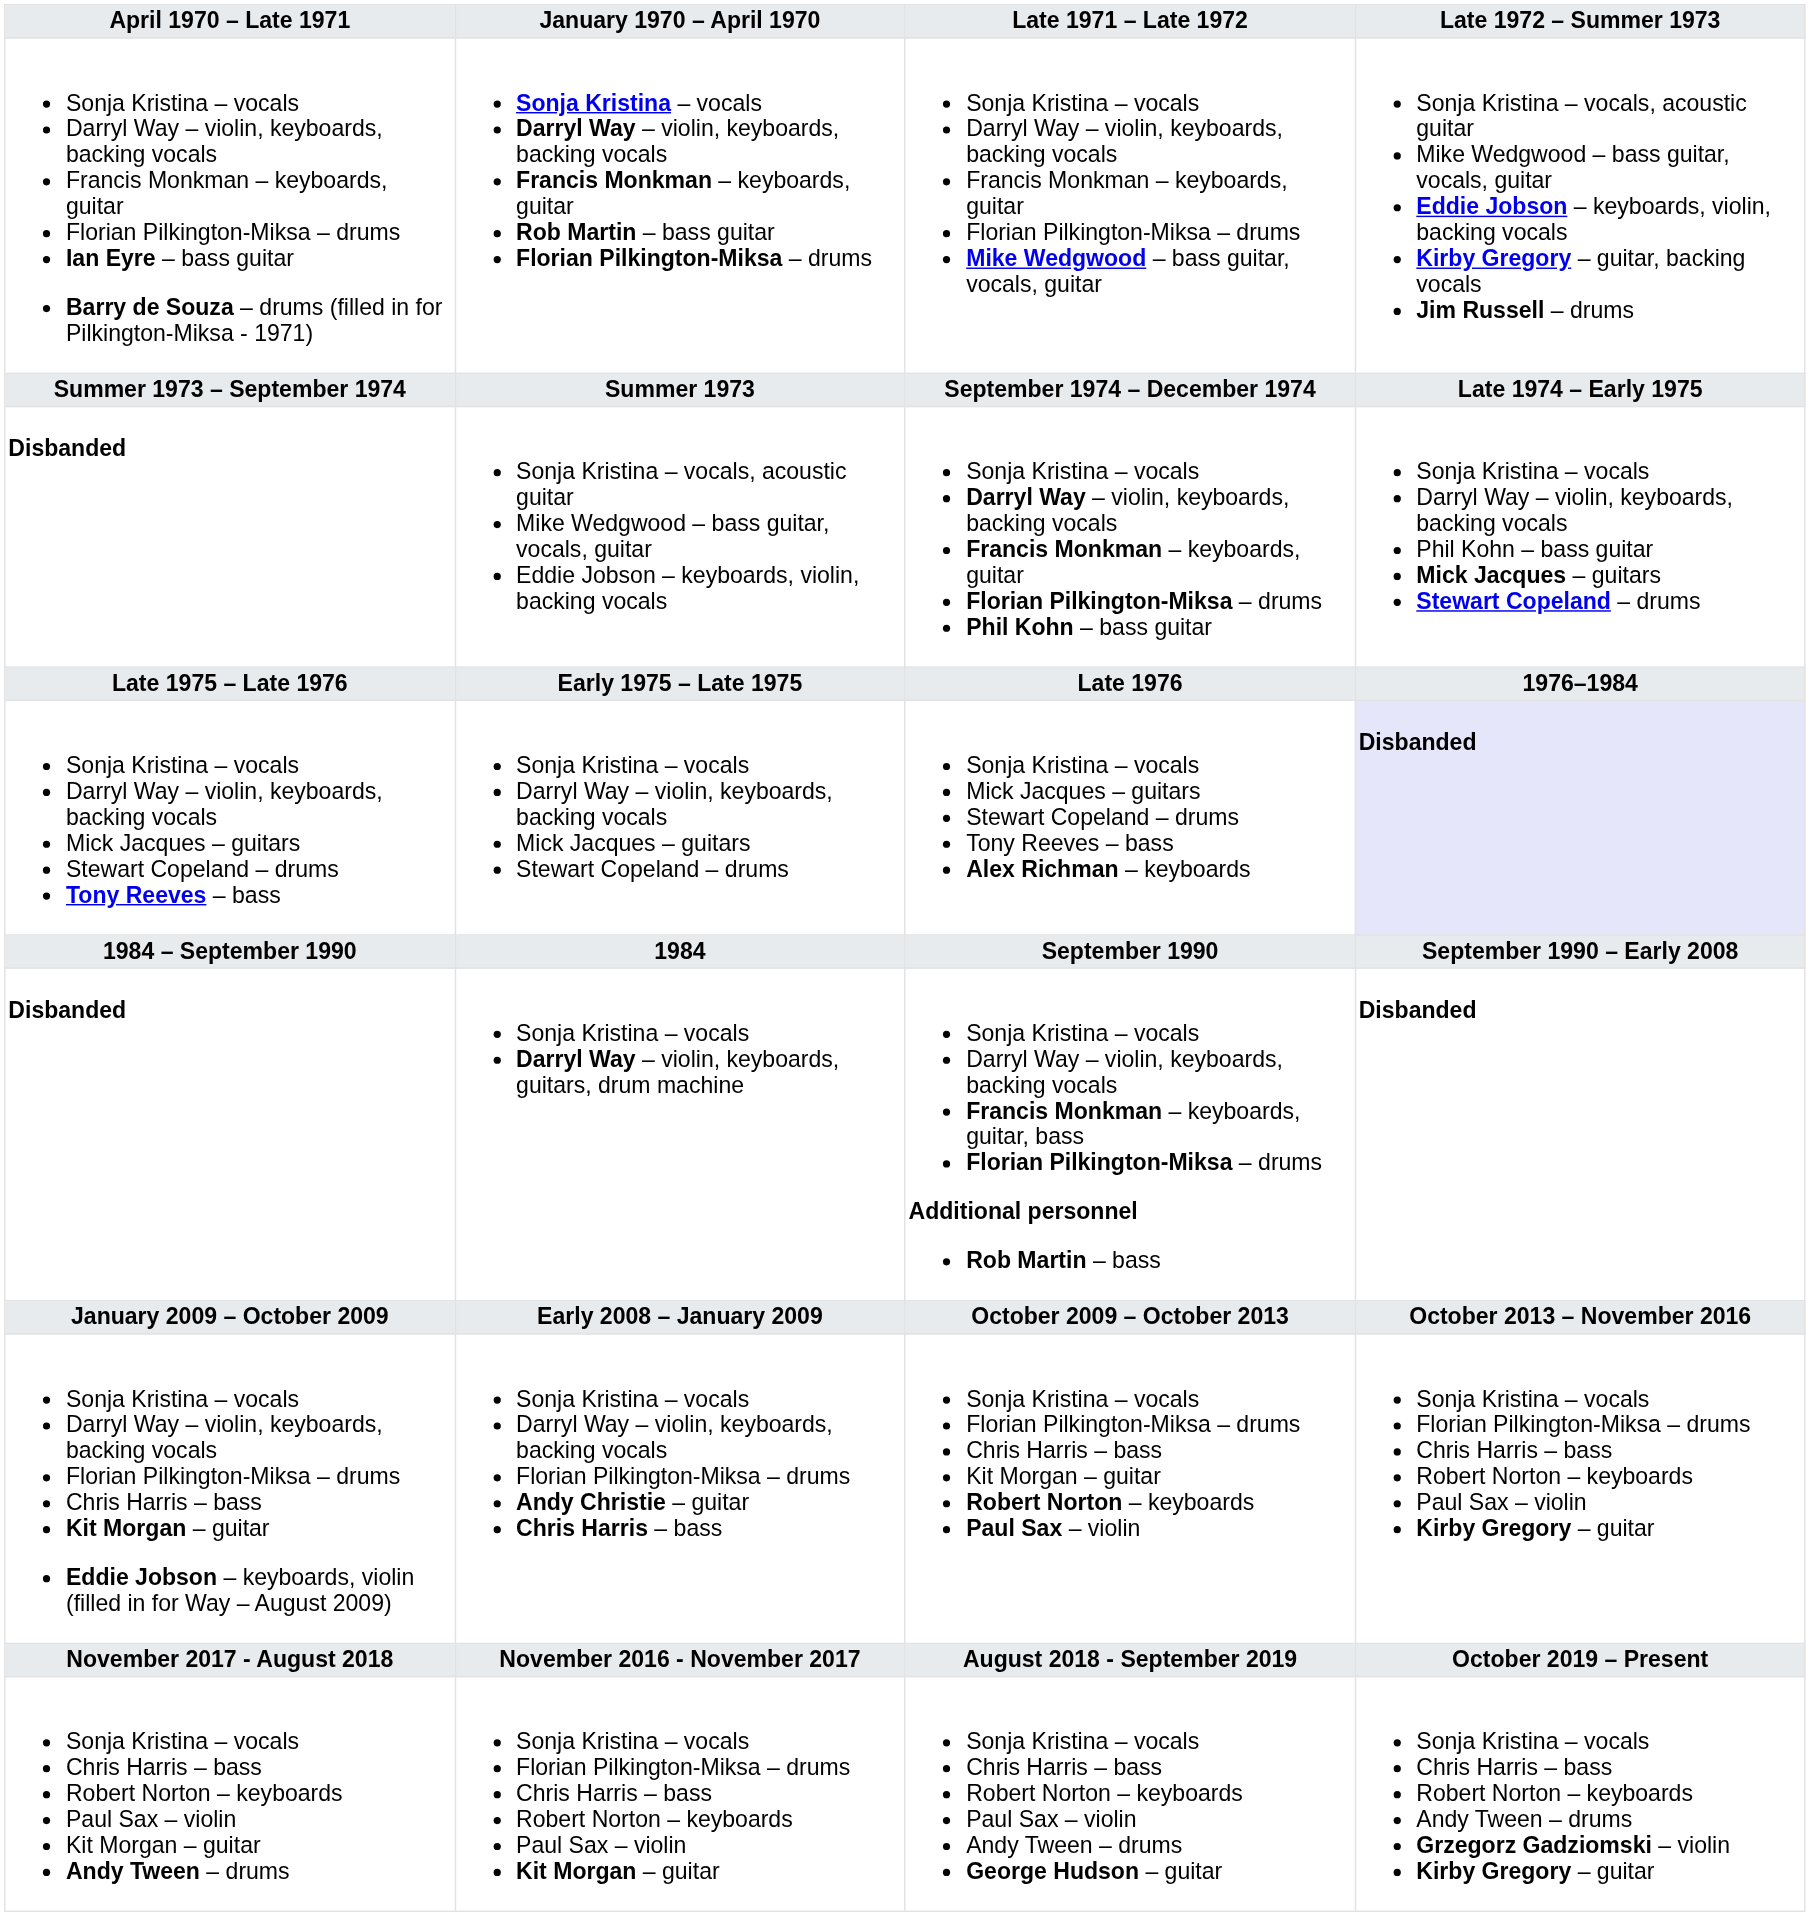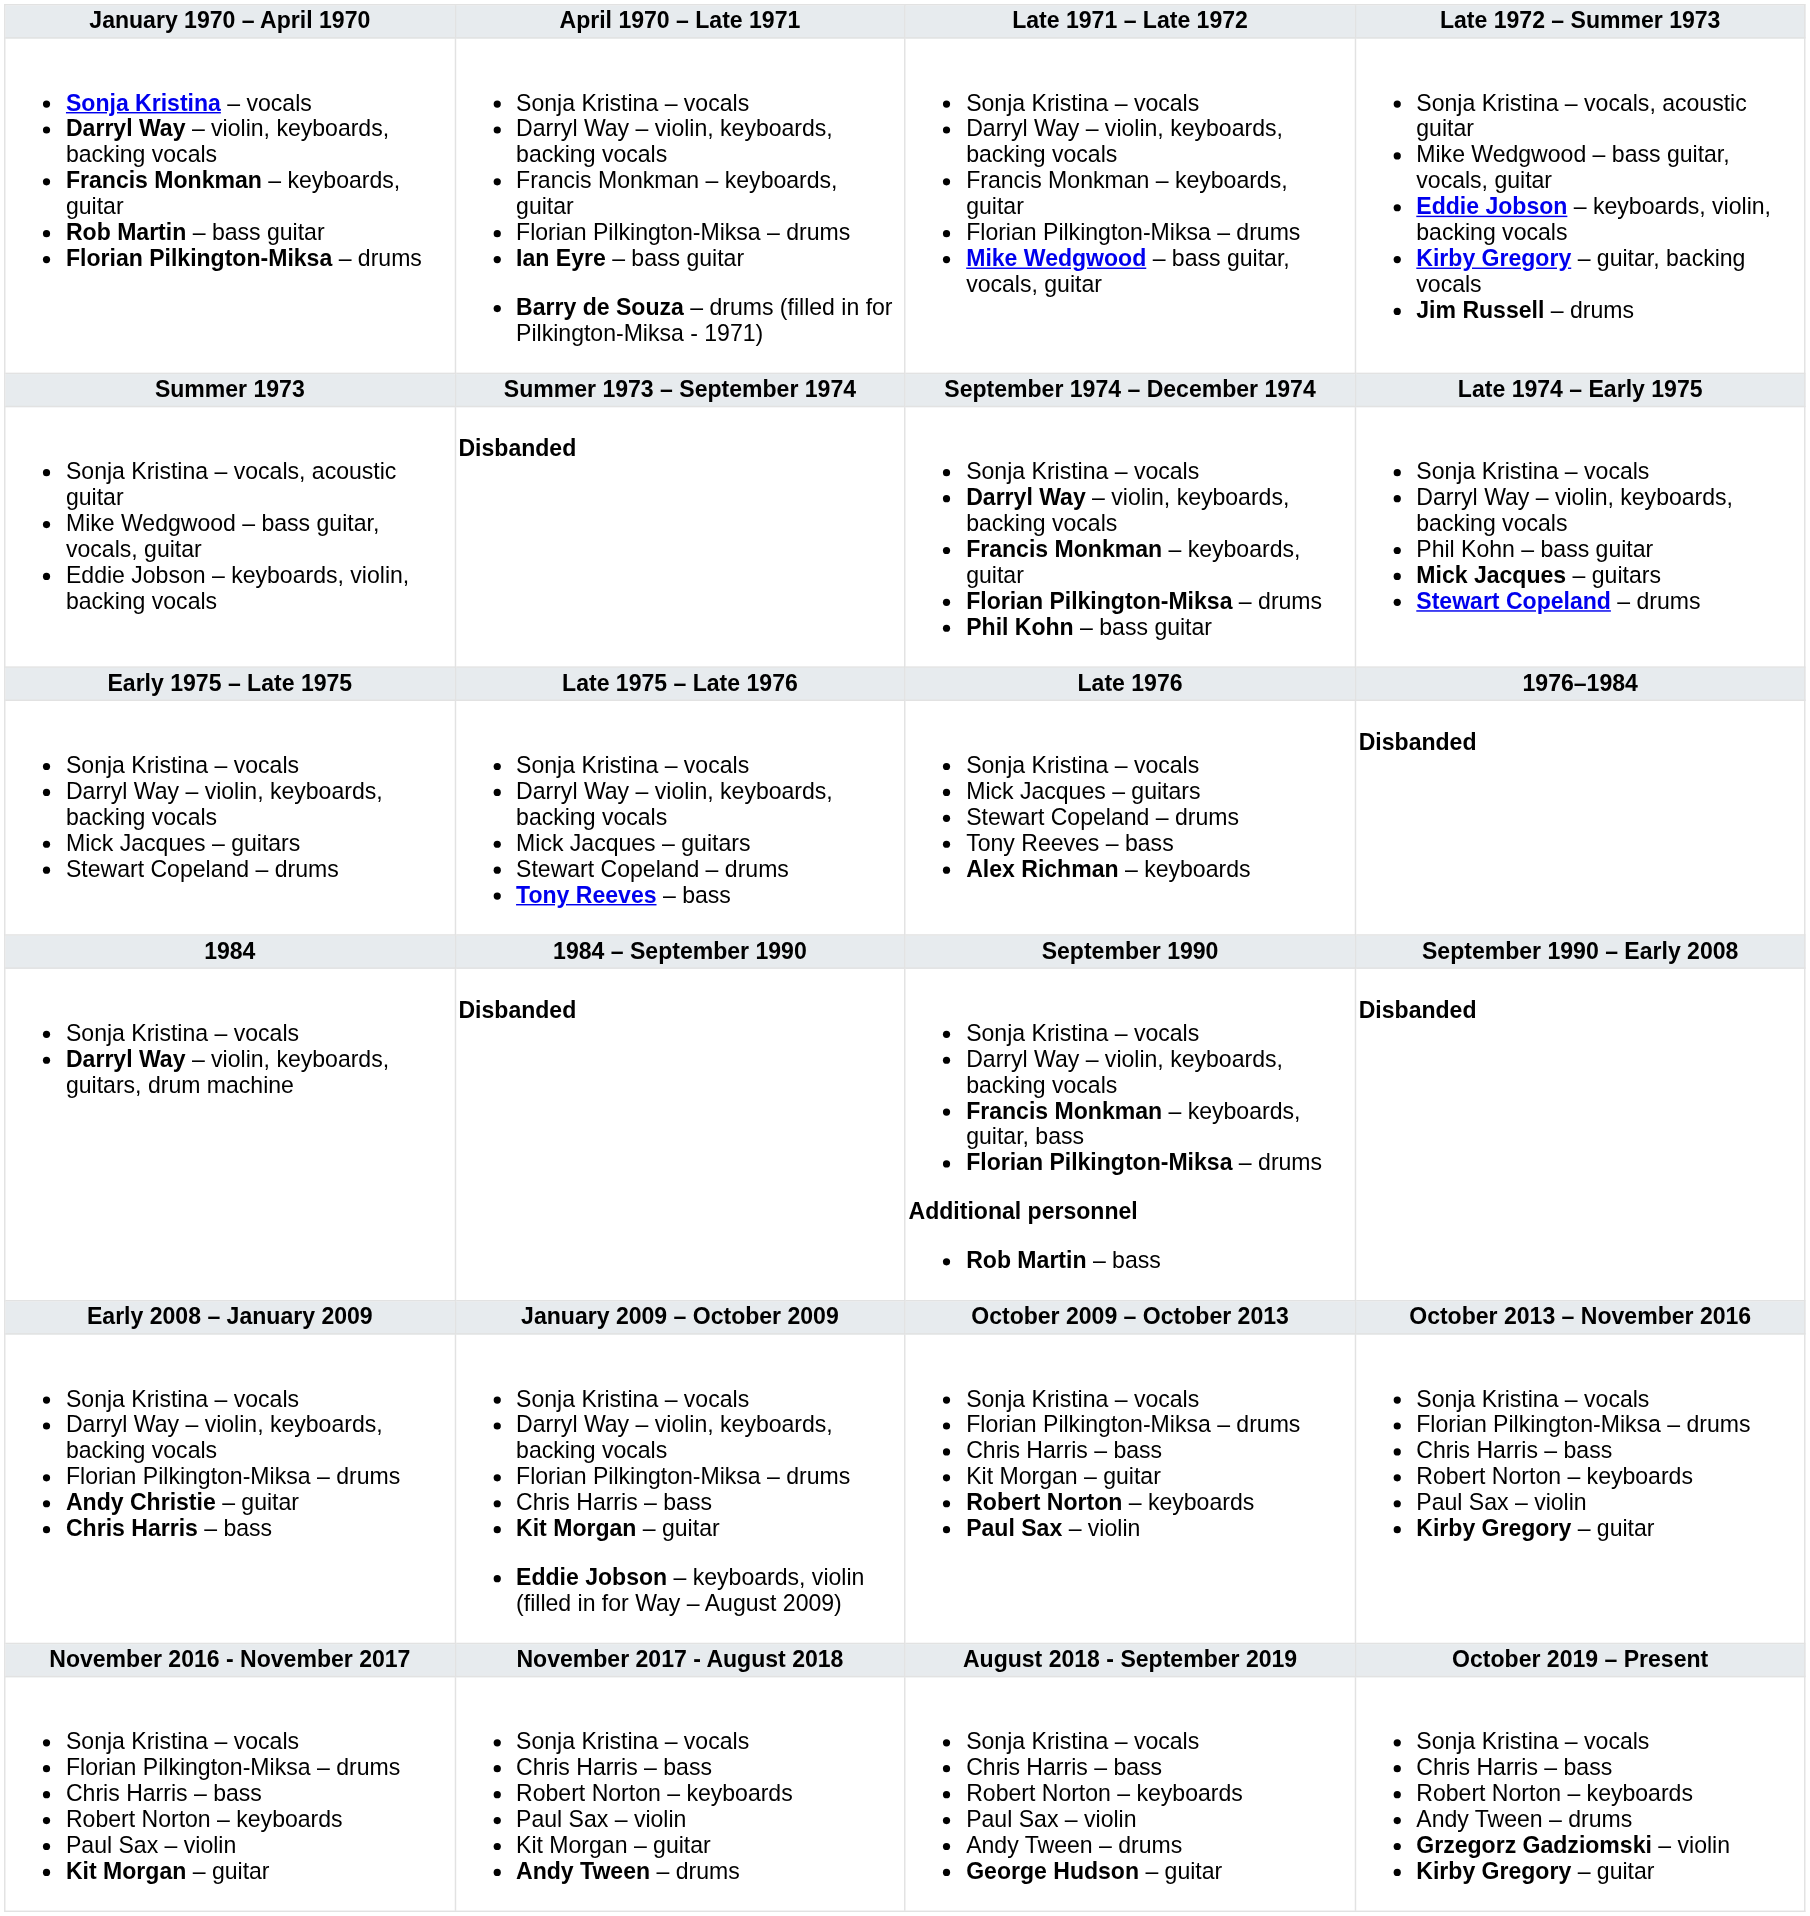columns swapped: January 1970 – April 1970 <-> April 1970 – Late 1971
row 6 | Late 1972 – Summer 1973: lavender background -> no background
